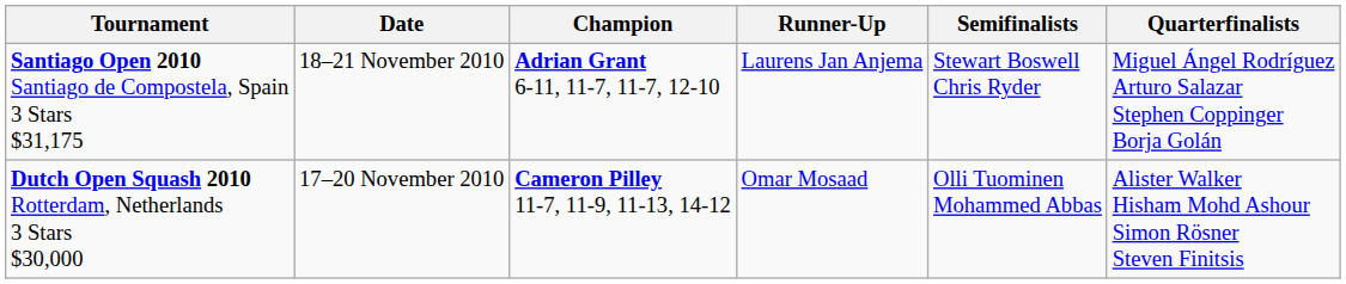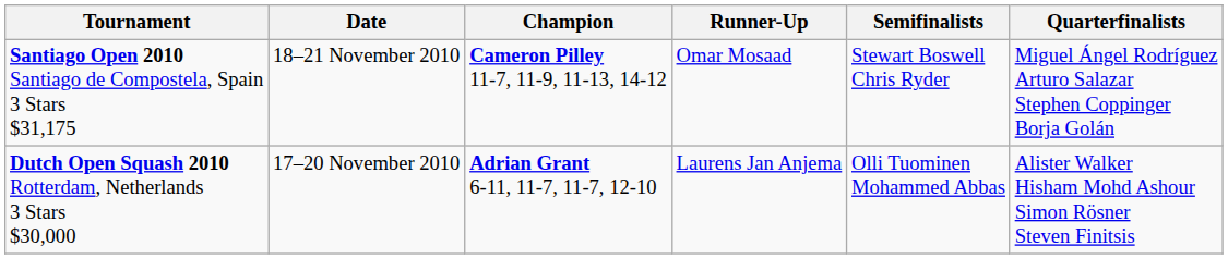row 2 | Champion: Adrian Grant 6-11, 11-7, 11-7, 12-10 -> Cameron Pilley 11-7, 11-9, 11-13, 14-12
row 2 | Runner-Up: Laurens Jan Anjema -> Omar Mosaad
row 3 | Champion: Cameron Pilley 11-7, 11-9, 11-13, 14-12 -> Adrian Grant 6-11, 11-7, 11-7, 12-10
row 3 | Runner-Up: Omar Mosaad -> Laurens Jan Anjema
